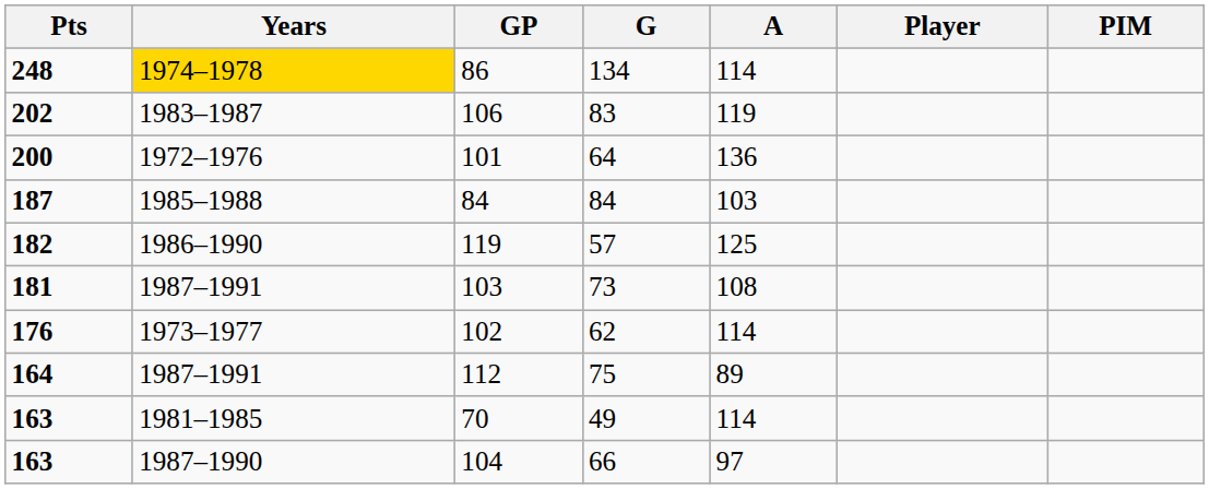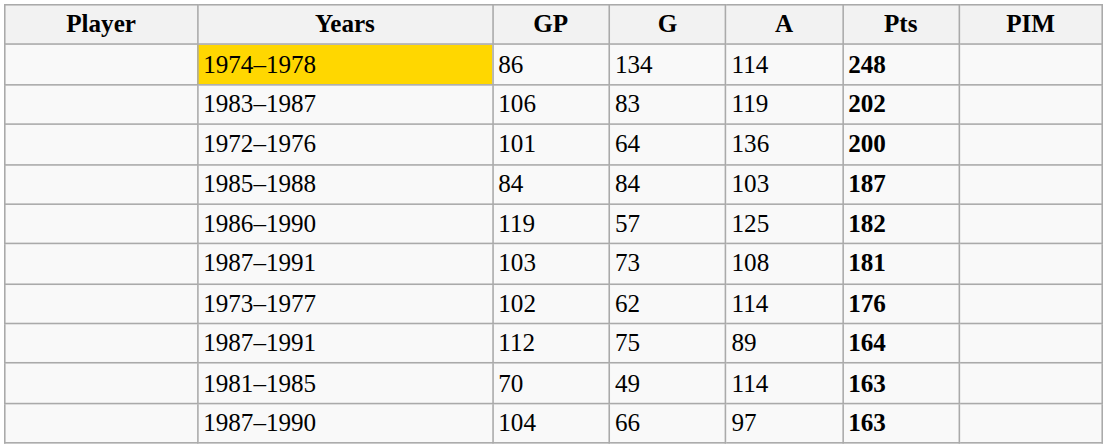columns swapped: Player <-> Pts
